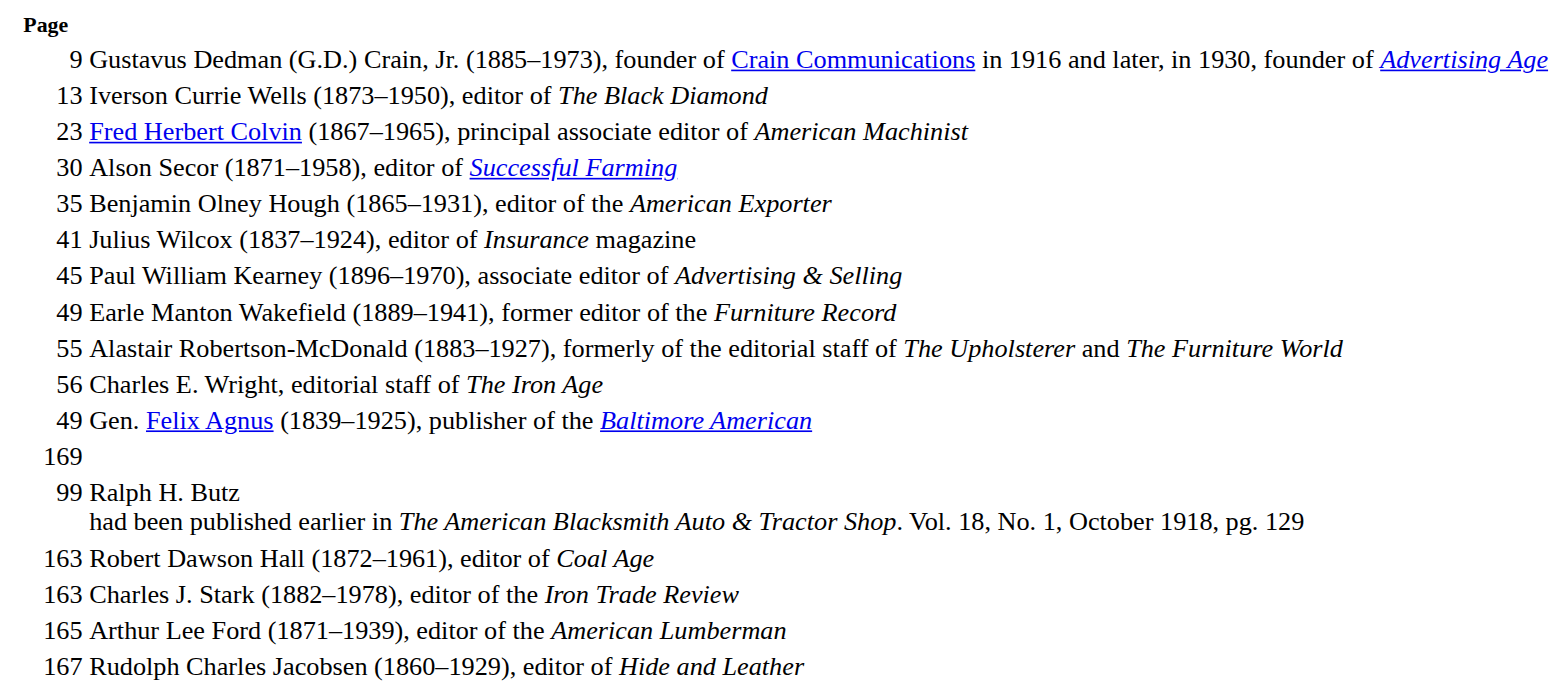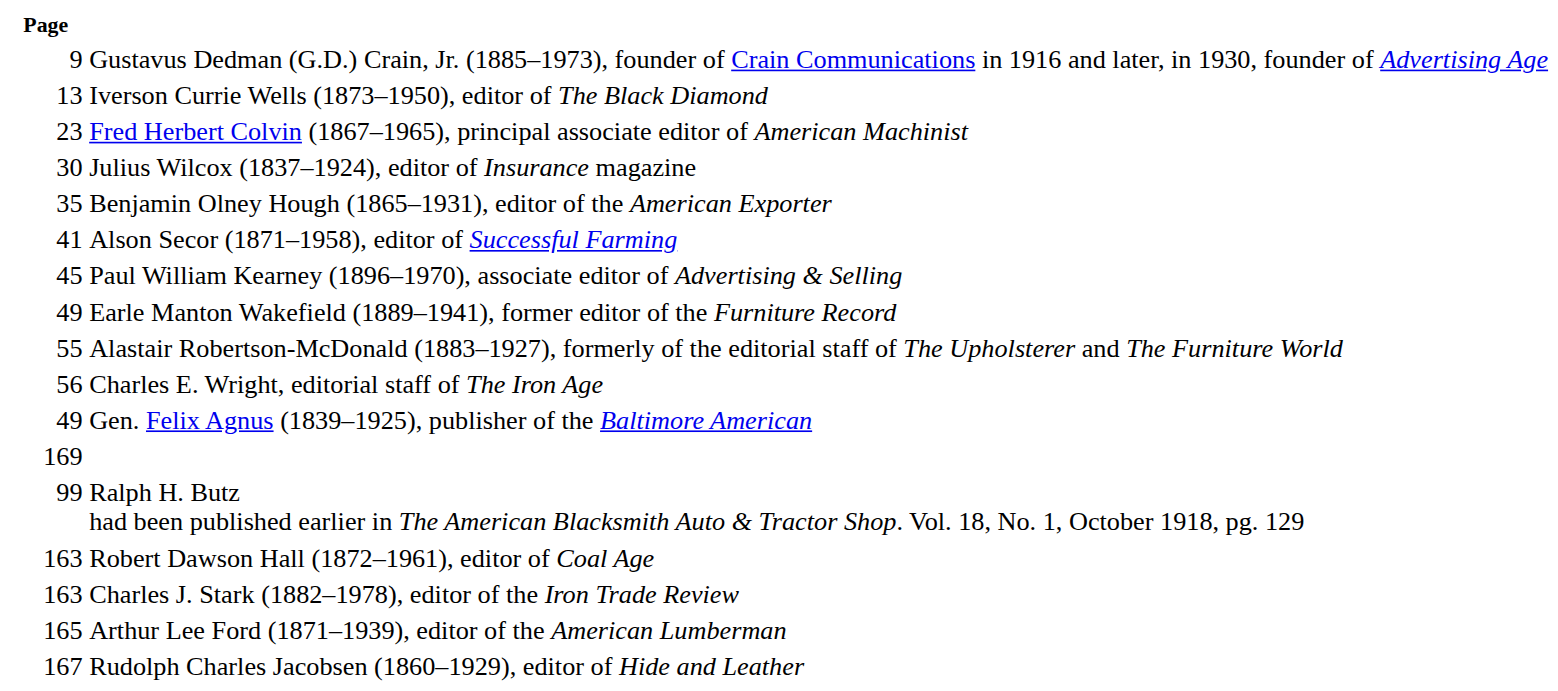row 5 | column 2: Alson Secor (1871–1958), editor of Successful Farming -> Julius Wilcox (1837–1924), editor of Insurance magazine
row 7 | column 2: Julius Wilcox (1837–1924), editor of Insurance magazine -> Alson Secor (1871–1958), editor of Successful Farming
